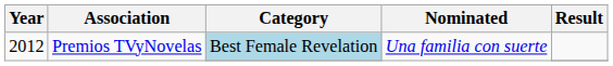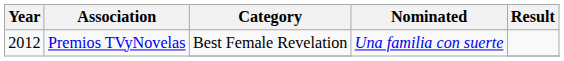Premios TVyNovelas / Best Female Revelation | Category: lightblue background -> no background
